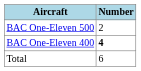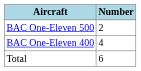BAC One-Eleven 400 | Number: bold -> normal
